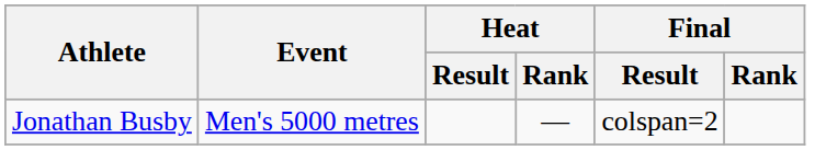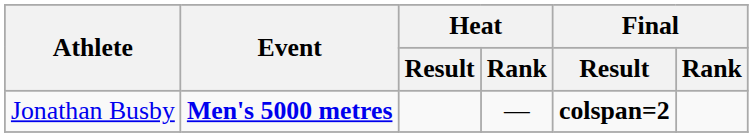Jonathan Busby | Event: normal -> bold
Jonathan Busby | Final / Result: normal -> bold
